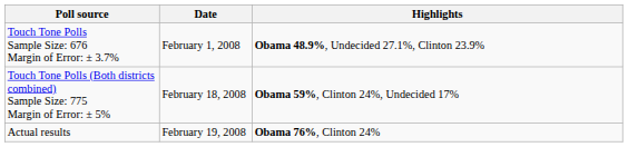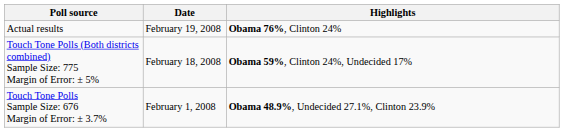rows swapped: Actual results <-> Touch Tone Polls Sample Size: 676 Margin of Error: ± 3.7%
